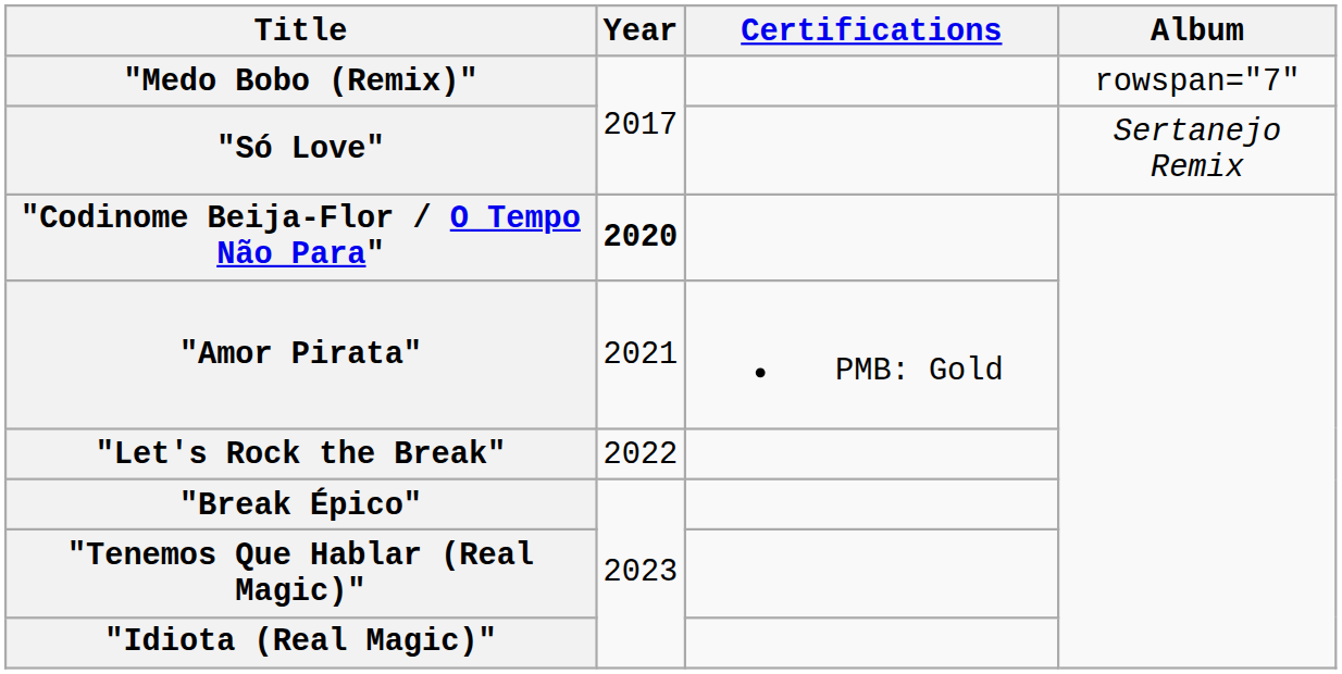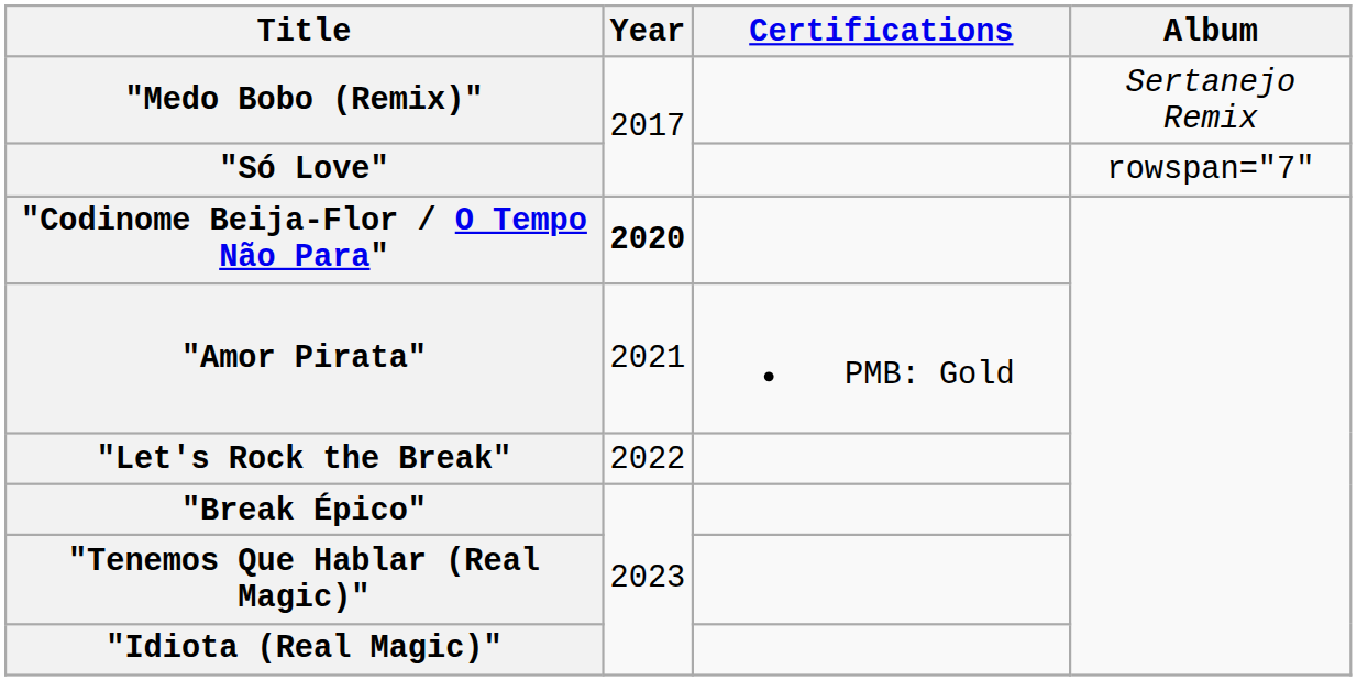"Medo Bobo (Remix)" | Album: rowspan="7" -> Sertanejo Remix
"Só Love" | Album: Sertanejo Remix -> rowspan="7"
